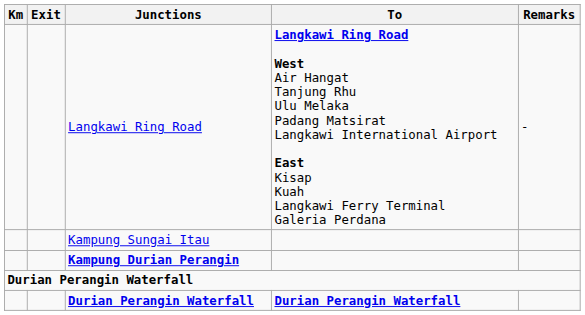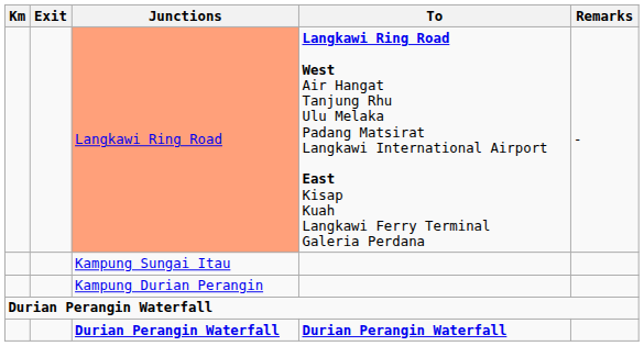Langkawi Ring Road | Junctions: no background -> lightsalmon background
Kampung Durian Perangin | Junctions: bold -> normal
